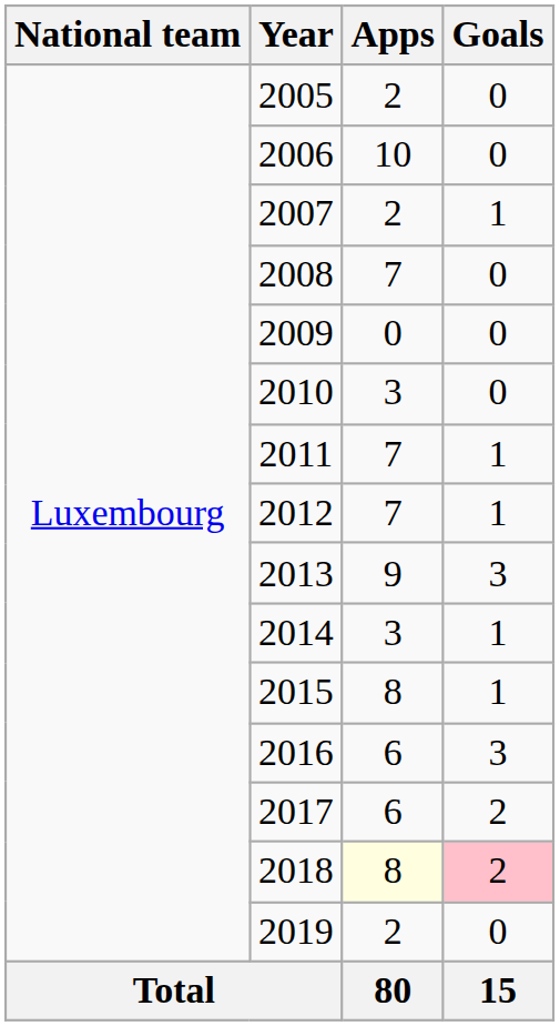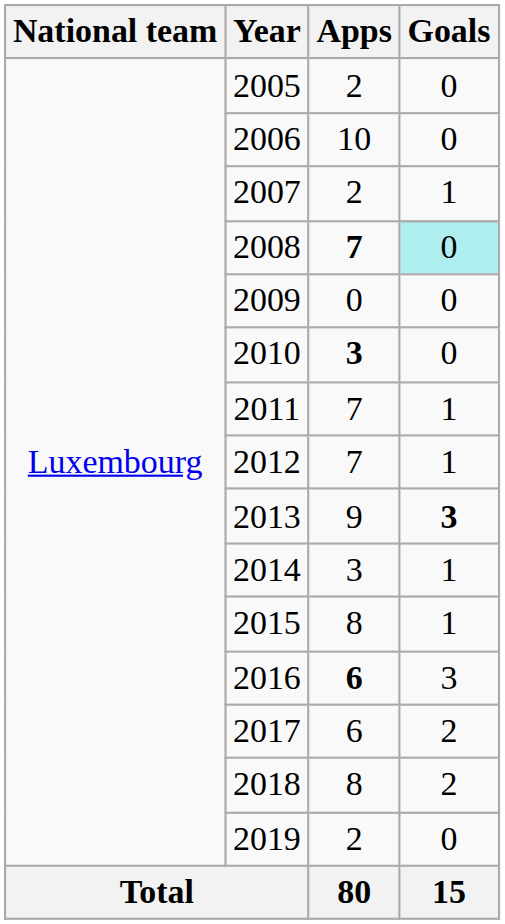2008 | Apps: normal -> bold
2008 | Goals: no background -> paleturquoise background
2010 | Apps: normal -> bold
2013 | Goals: normal -> bold
2016 | Apps: normal -> bold
2018 | Apps: lightyellow background -> no background
2018 | Goals: pink background -> no background
